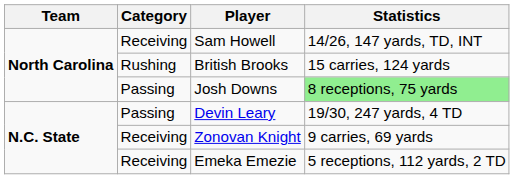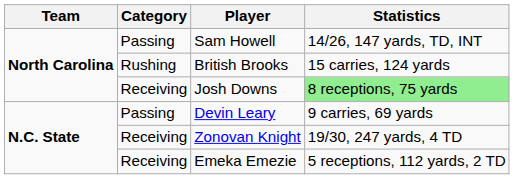Sam Howell | Category: Receiving -> Passing
Josh Downs | Category: Passing -> Receiving
Devin Leary | Statistics: 19/30, 247 yards, 4 TD -> 9 carries, 69 yards
Zonovan Knight | Statistics: 9 carries, 69 yards -> 19/30, 247 yards, 4 TD
